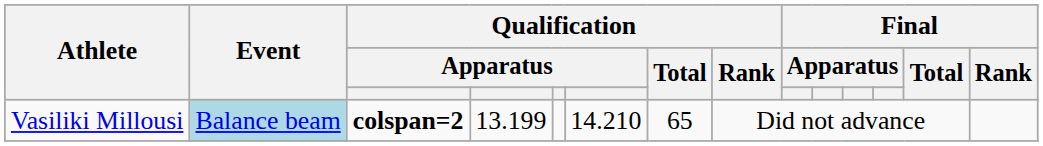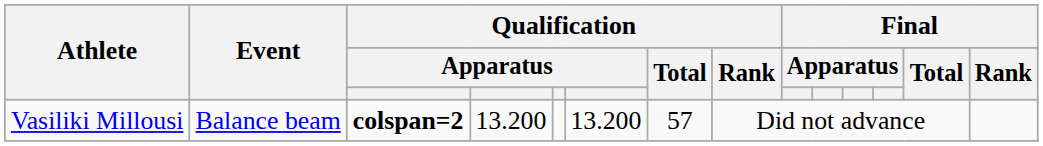Vasiliki Millousi | Event: lightblue background -> no background
Vasiliki Millousi | column 4: 13.199 -> 13.200
Vasiliki Millousi | column 6: 14.210 -> 13.200
Vasiliki Millousi | Qualification / Total: 65 -> 57
